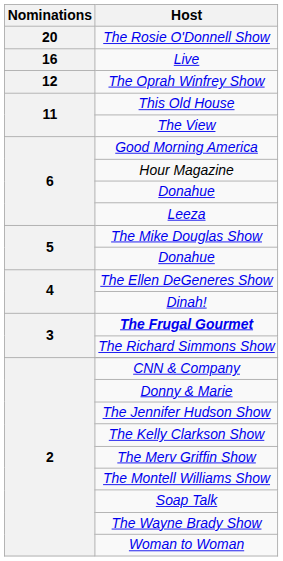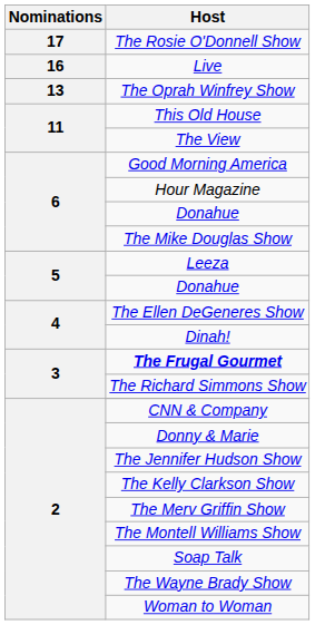row 2 | Nominations: 20 -> 17
row 4 | Nominations: 12 -> 13
row 10 | Host: Leeza -> The Mike Douglas Show
row 11 | Host: The Mike Douglas Show -> Leeza
